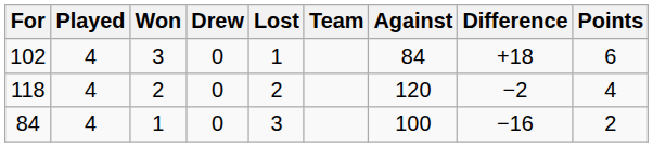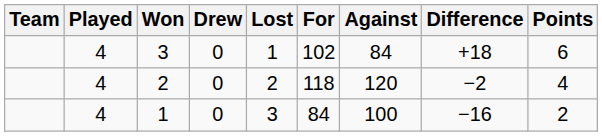columns swapped: Team <-> For
